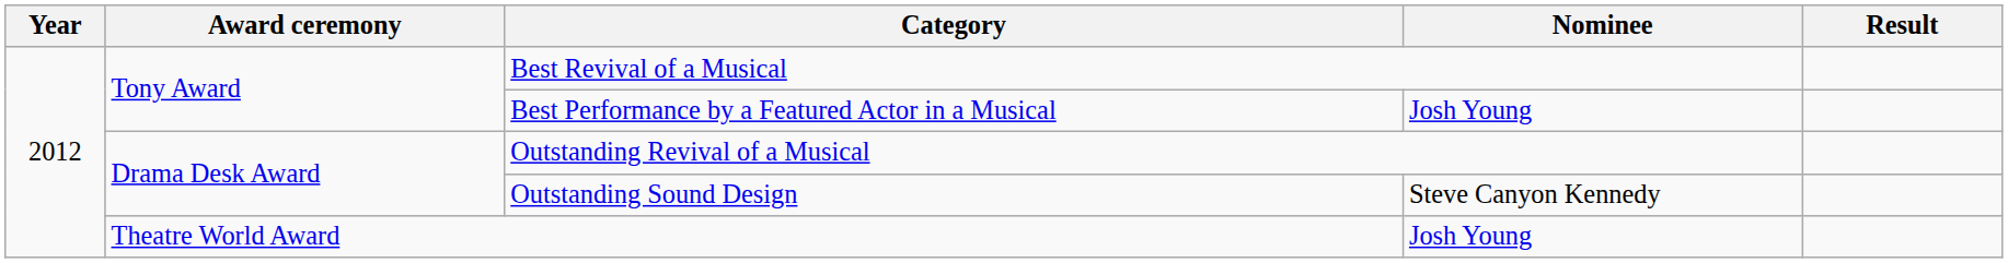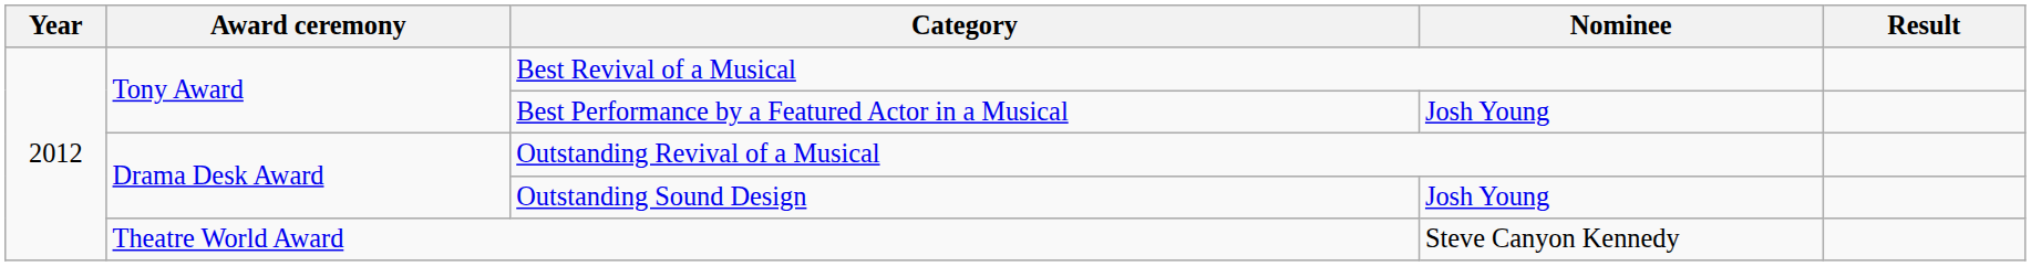Outstanding Sound Design | Nominee: Steve Canyon Kennedy -> Josh Young
Theatre World Award | Nominee: Josh Young -> Steve Canyon Kennedy
